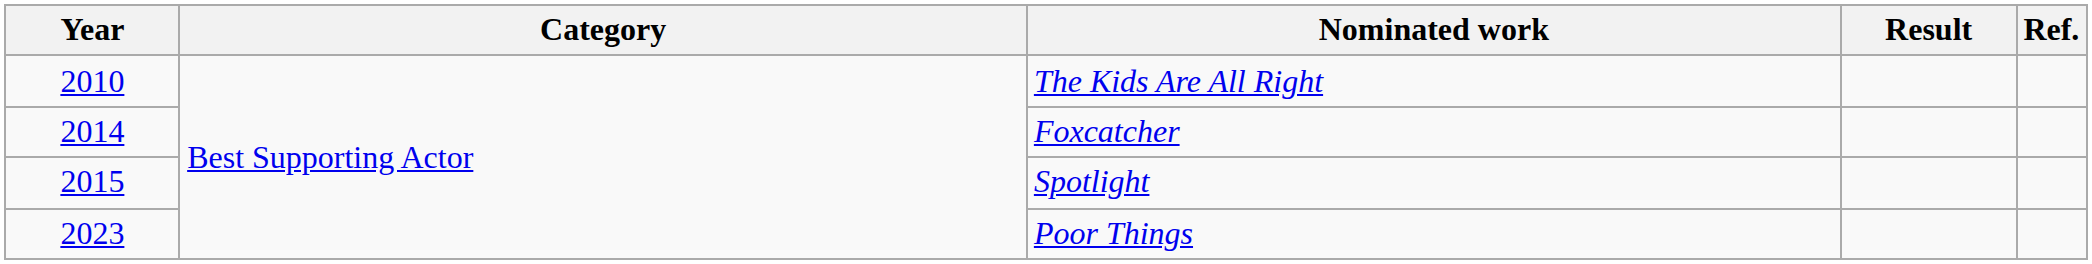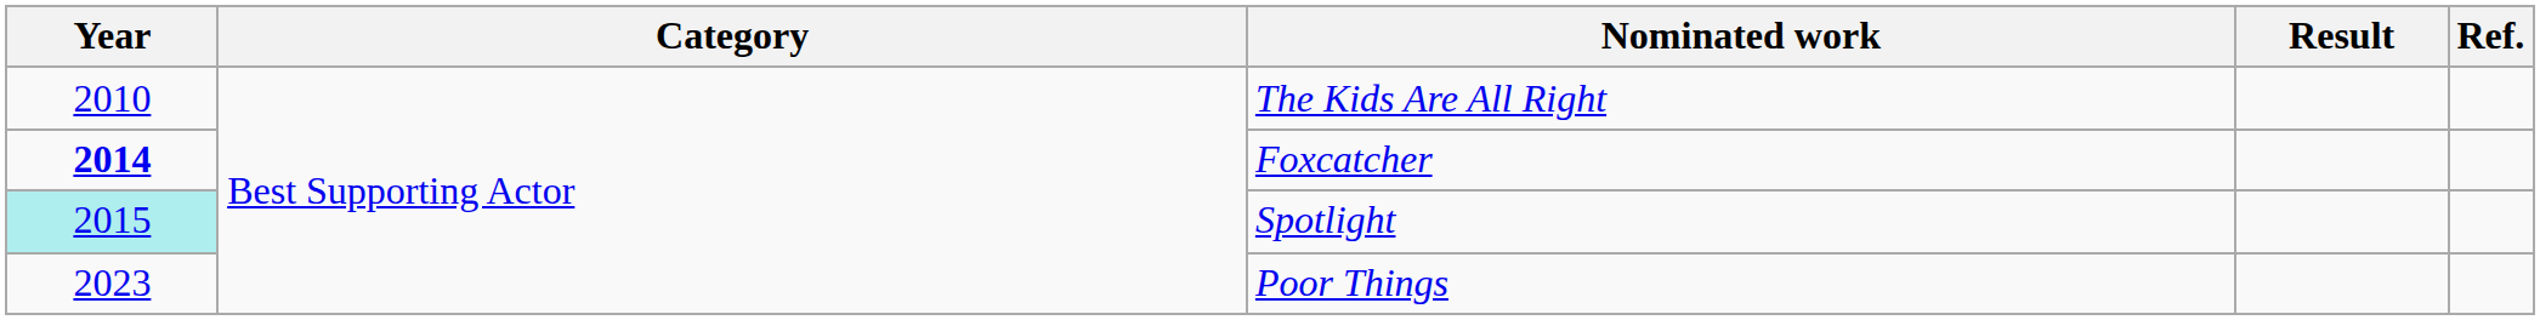Foxcatcher | Year: normal -> bold
Spotlight | Year: no background -> paleturquoise background
